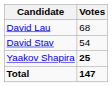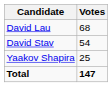Yaakov Shapira | Votes: bold -> normal
